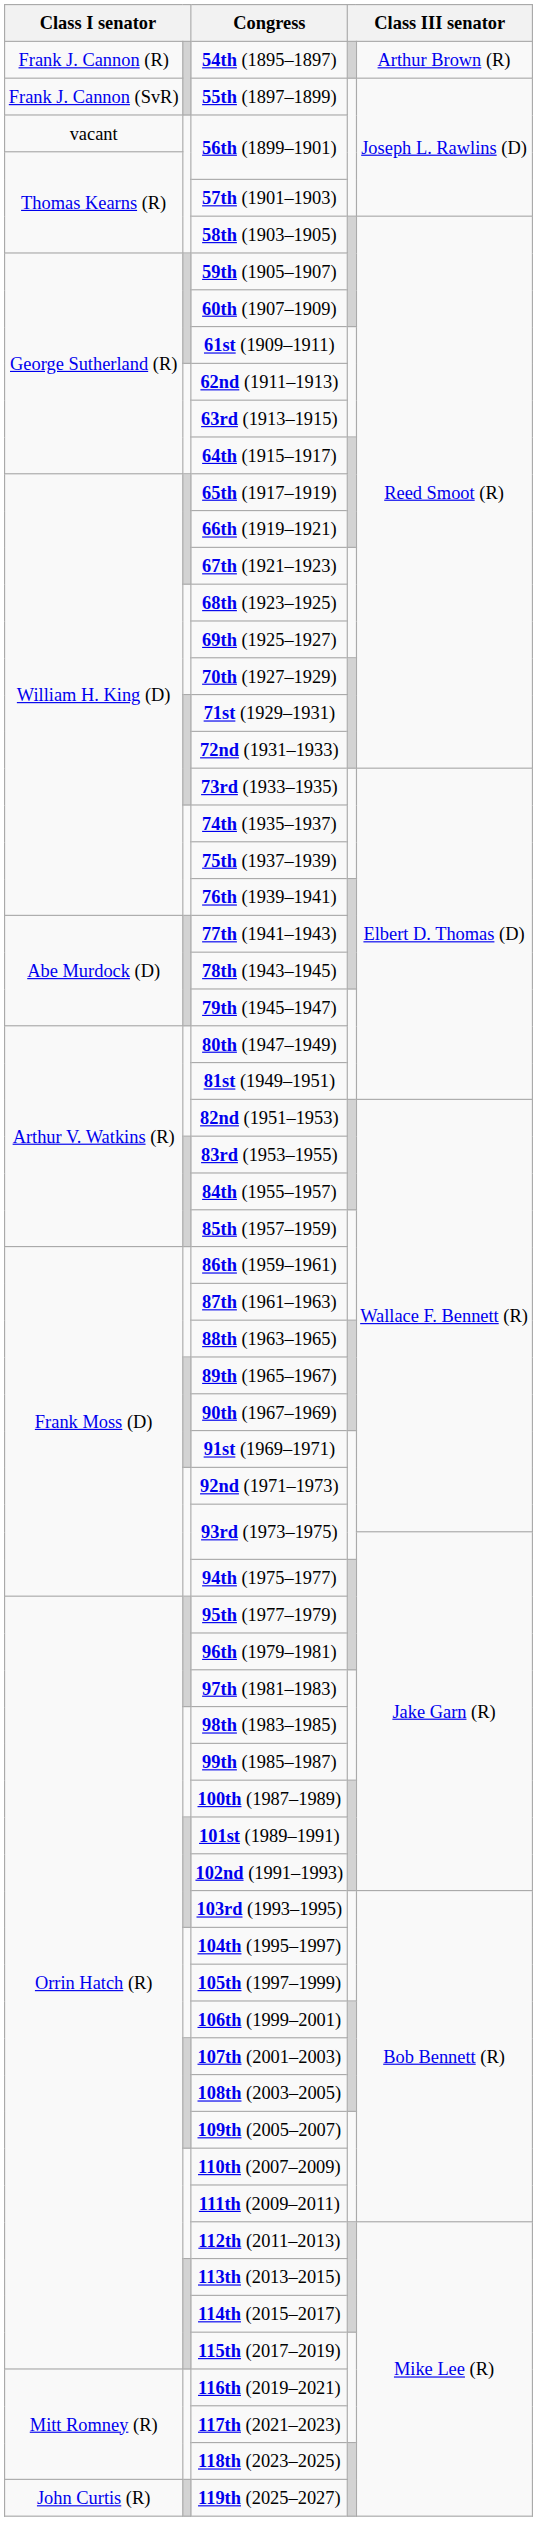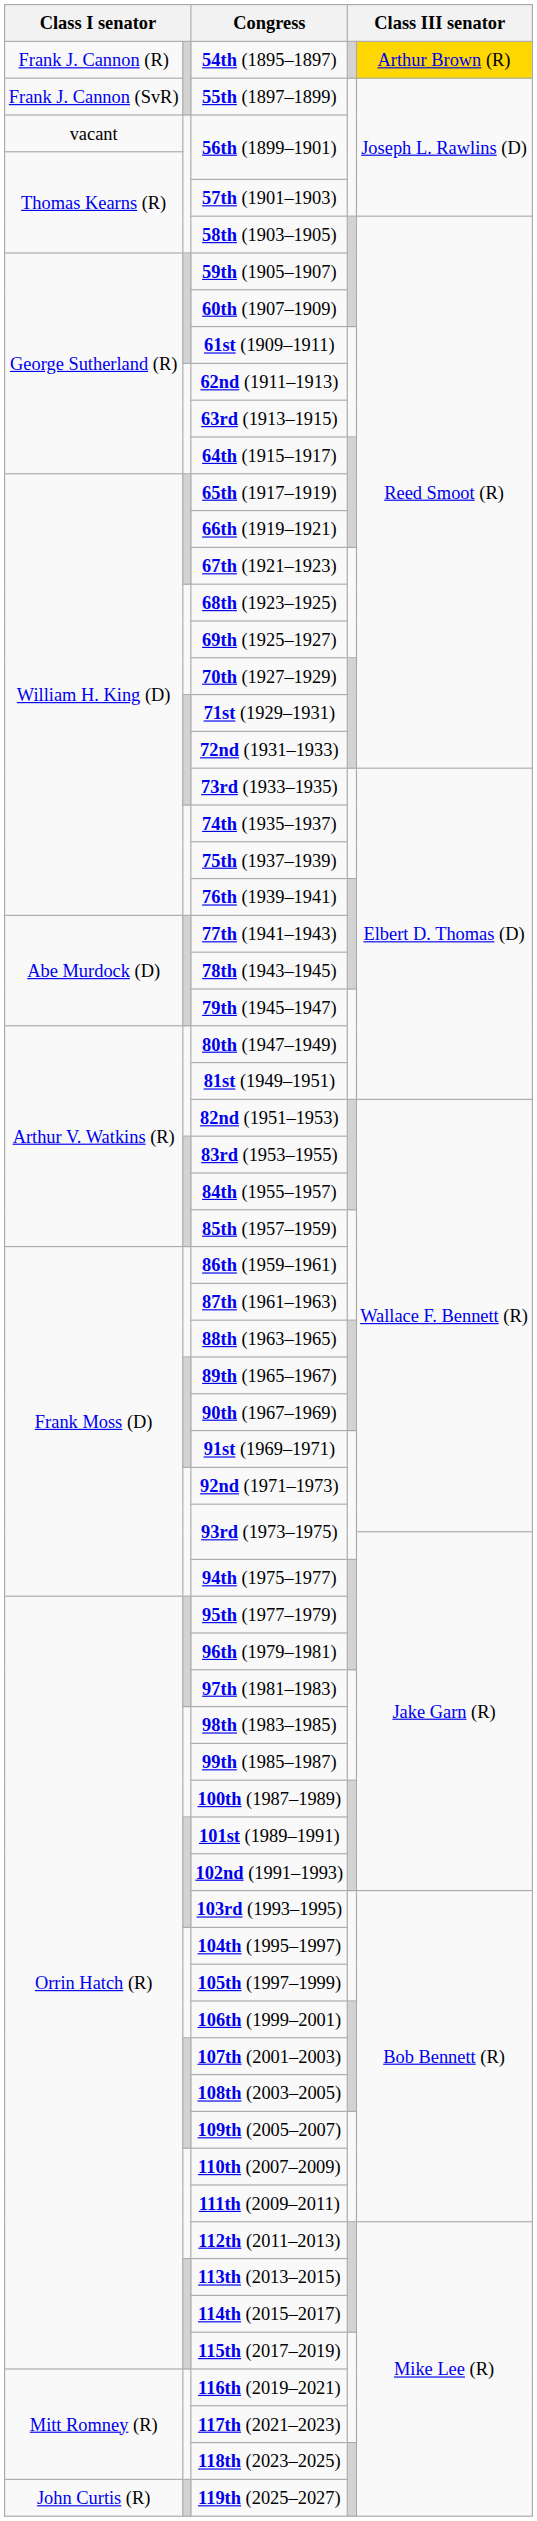54th (1895–1897) | column 5: no background -> gold background
